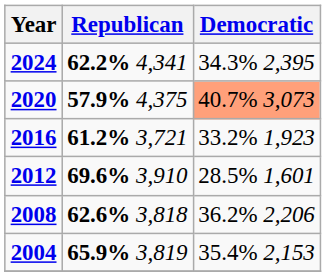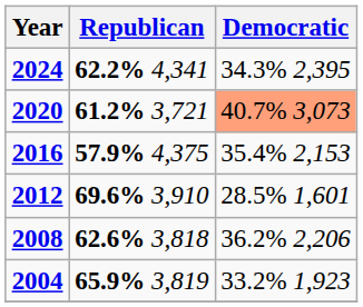2020 | Republican: 57.9% 4,375 -> 61.2% 3,721
2016 | Republican: 61.2% 3,721 -> 57.9% 4,375
2016 | Democratic: 33.2% 1,923 -> 35.4% 2,153
2004 | Democratic: 35.4% 2,153 -> 33.2% 1,923
